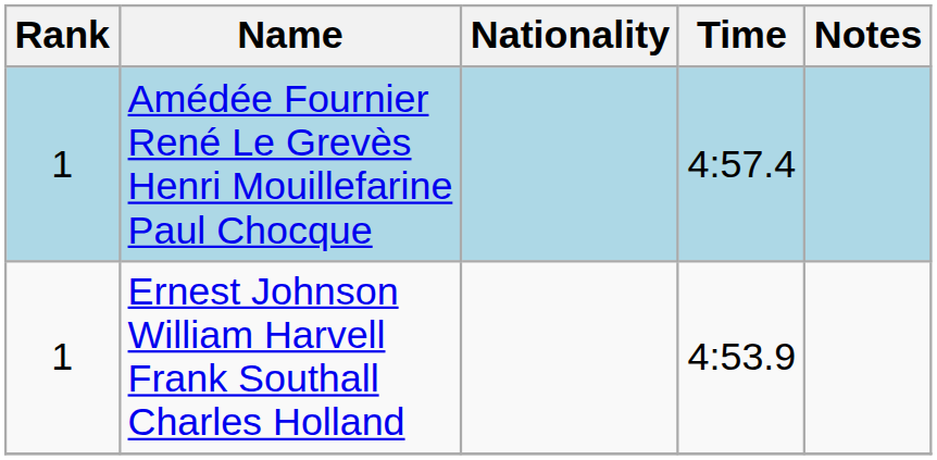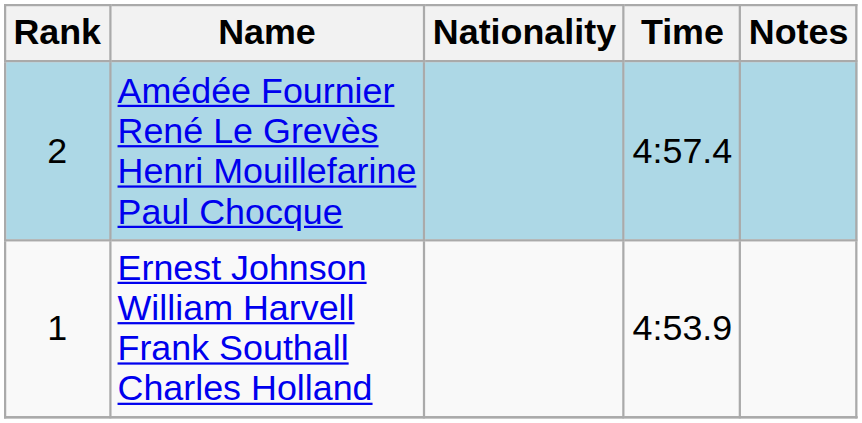row 2 | Rank: 1 -> 2
